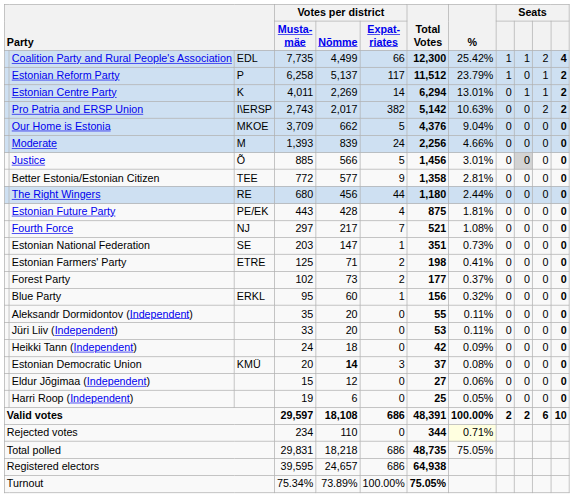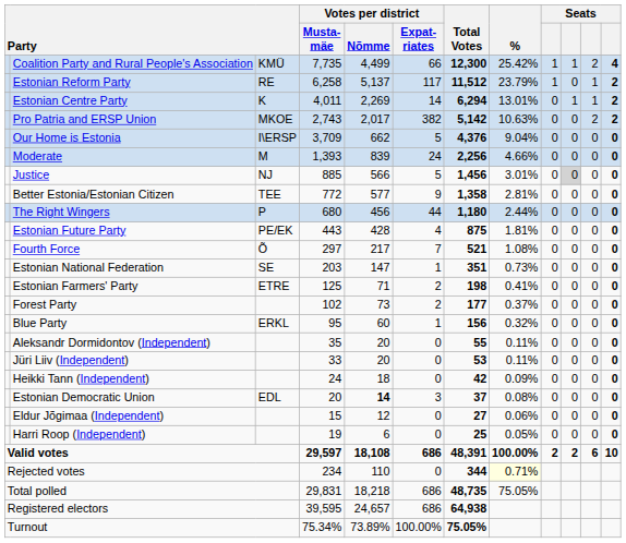Coalition Party and Rural People's Association | column 3: EDL -> KMÜ
Estonian Reform Party | column 3: P -> RE
Pro Patria and ERSP Union | column 3: I\ERSP -> MKOE
Our Home is Estonia | column 3: MKOE -> I\ERSP
Justice | column 3: Õ -> NJ
The Right Wingers | column 3: RE -> P
Fourth Force | column 3: NJ -> Õ
Estonian Democratic Union | column 3: KMÜ -> EDL
